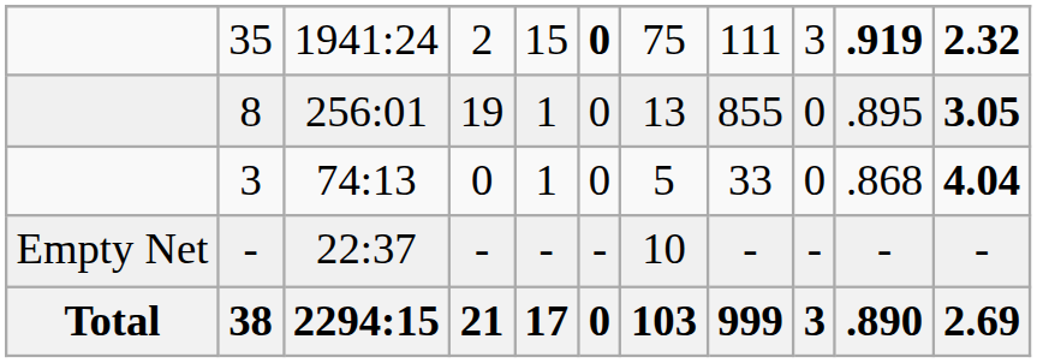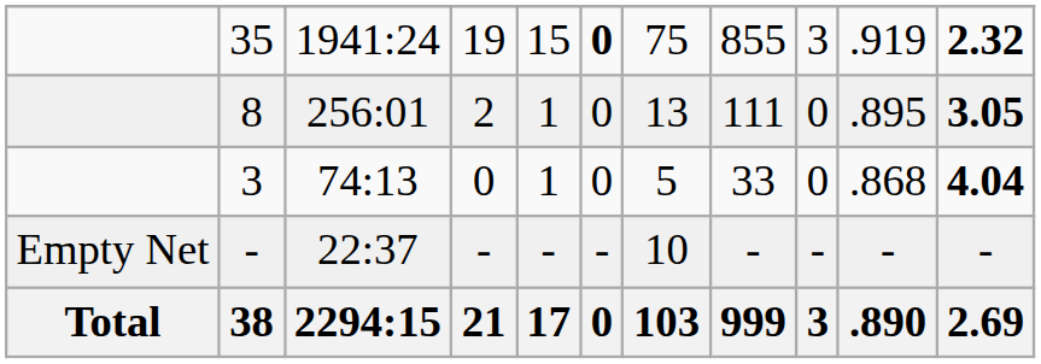35 | column 4: 2 -> 19
35 | column 8: 111 -> 855
35 | column 10: bold -> normal
8 | column 4: 19 -> 2
8 | column 8: 855 -> 111
